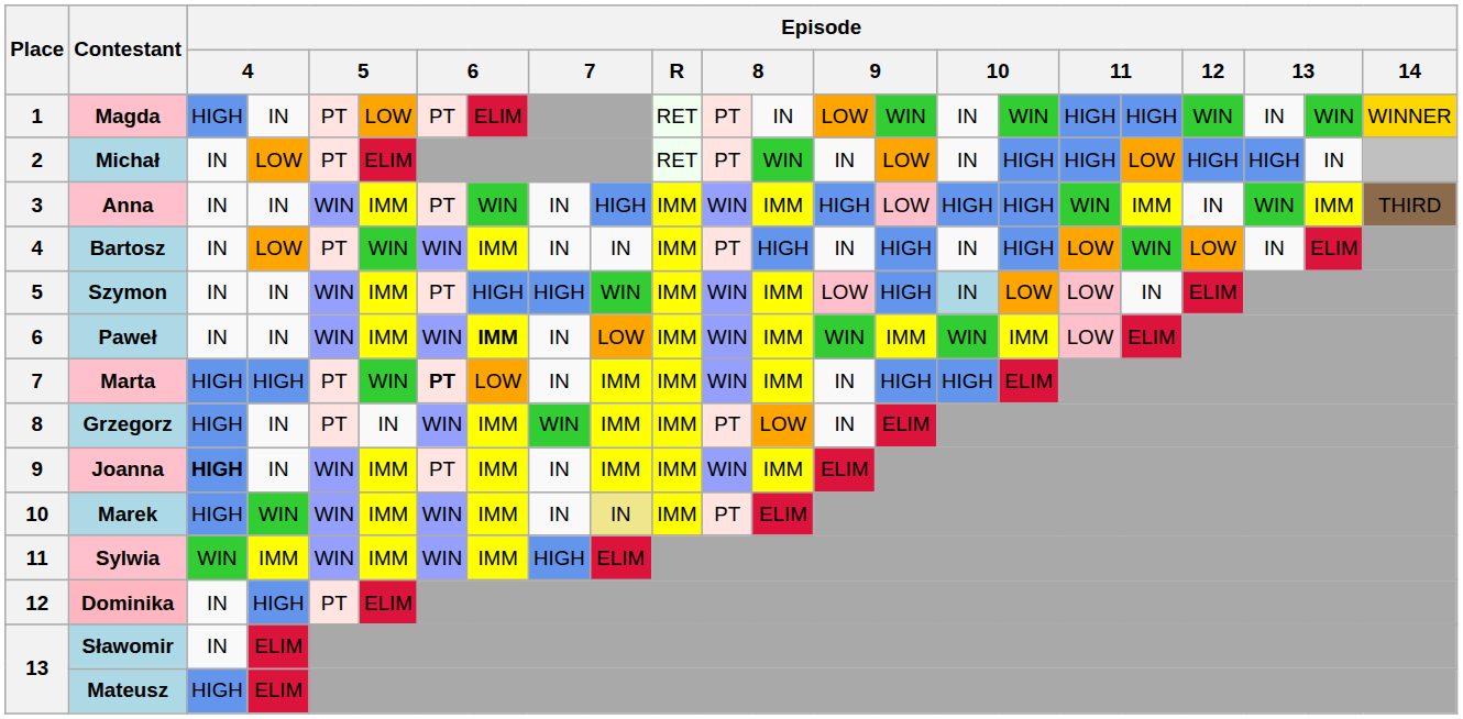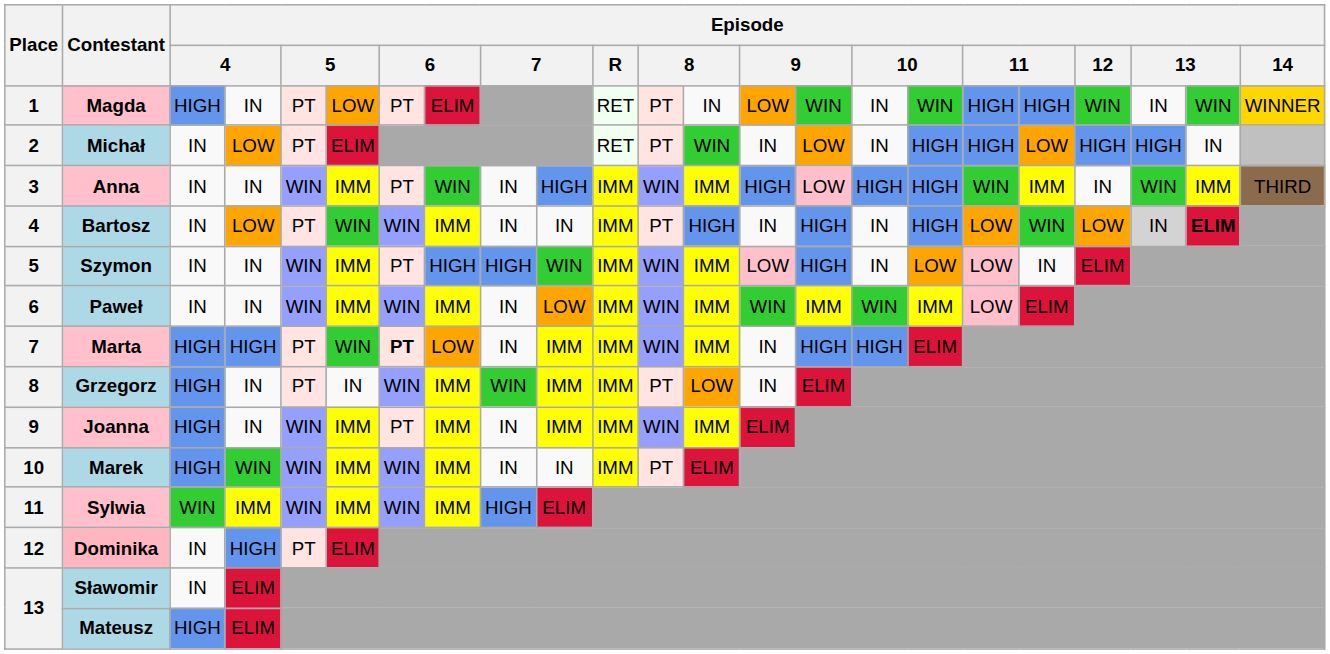Bartosz | column 21: no background -> lightgrey background
Bartosz | column 22: normal -> bold
Szymon | column 16: lightblue background -> no background
Paweł | column 8: bold -> normal
Joanna | column 3: bold -> normal
Marek | column 10: khaki background -> no background
